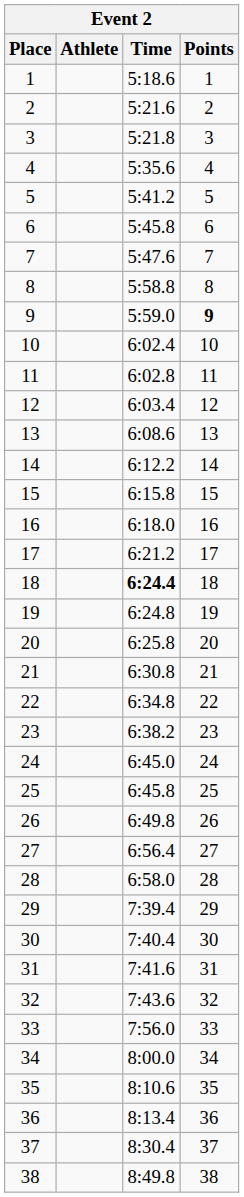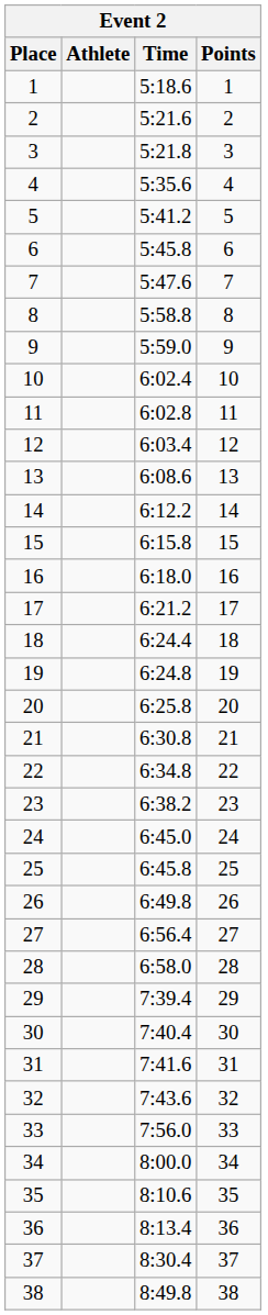row 11 | Points: bold -> normal
row 20 | Time: bold -> normal
